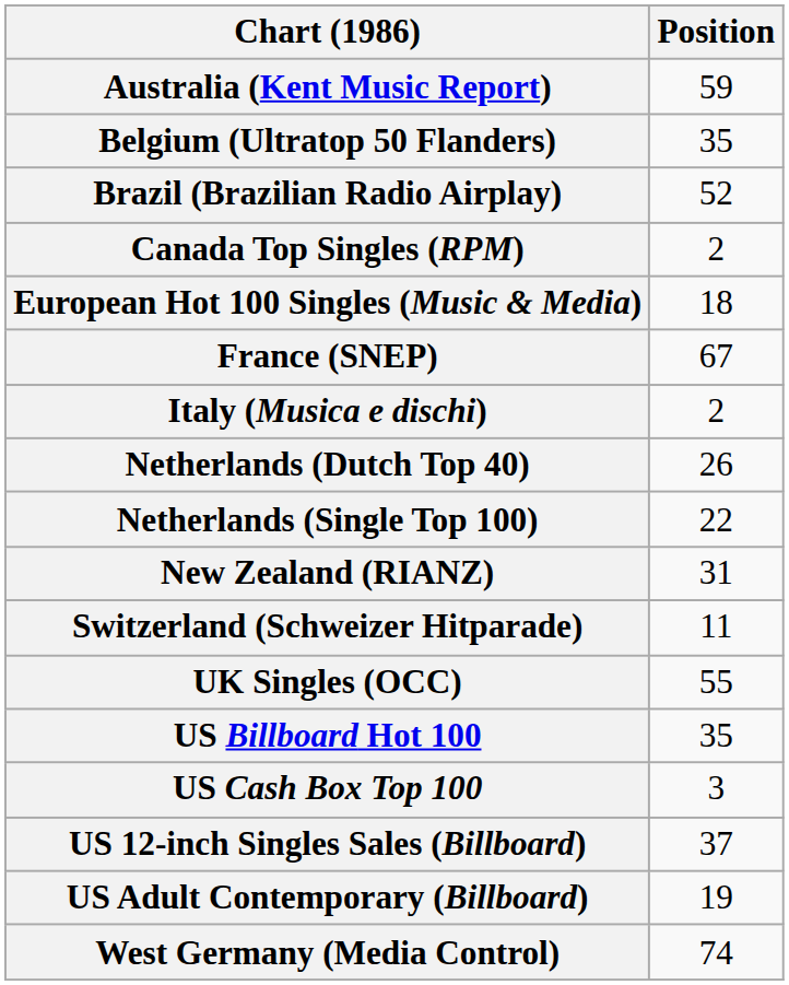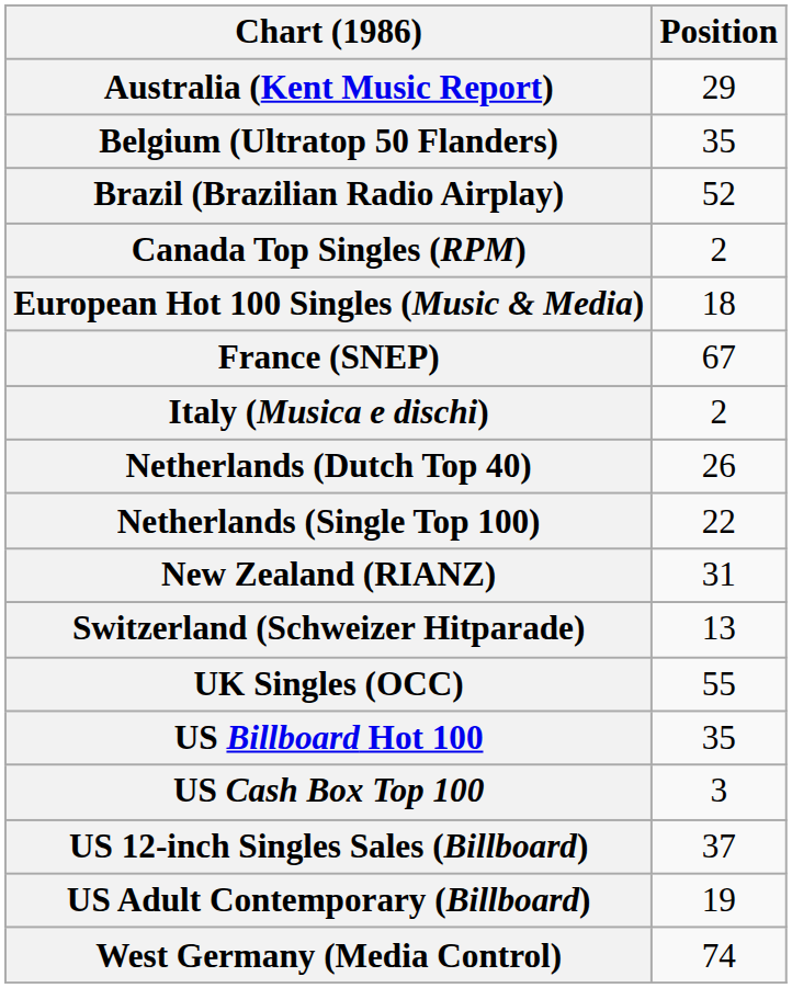Australia (Kent Music Report) | Position: 59 -> 29
Switzerland (Schweizer Hitparade) | Position: 11 -> 13
